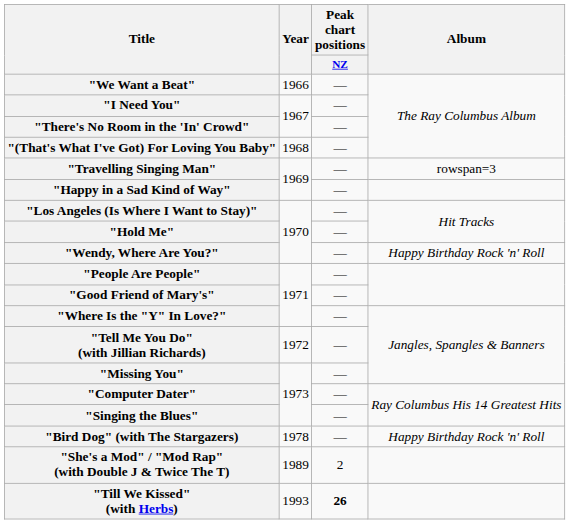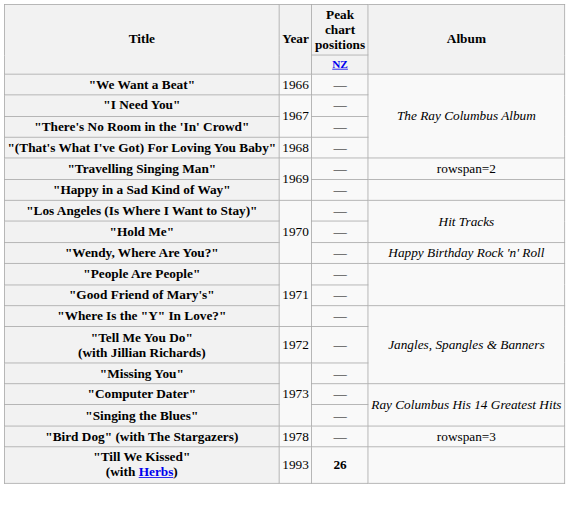"Travelling Singing Man" | Album: rowspan=3 -> rowspan=2
"Bird Dog" (with The Stargazers) | Album: Happy Birthday Rock 'n' Roll -> rowspan=3
- row: "She's a Mod" / "Mod Rap" (with Double J & Twice The T) | 1989 | 2
